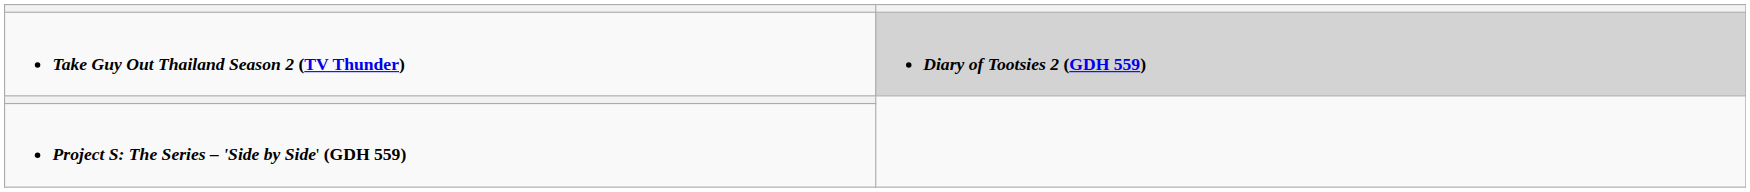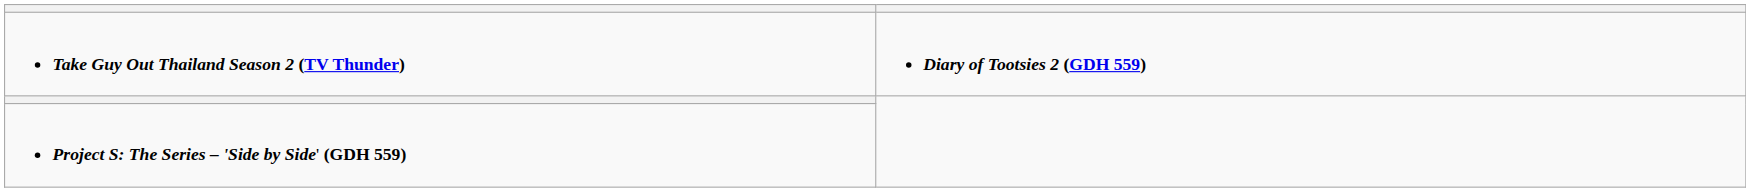Take Guy Out Thailand Season 2 (TV Thunder) | column 2: lightgrey background -> no background
